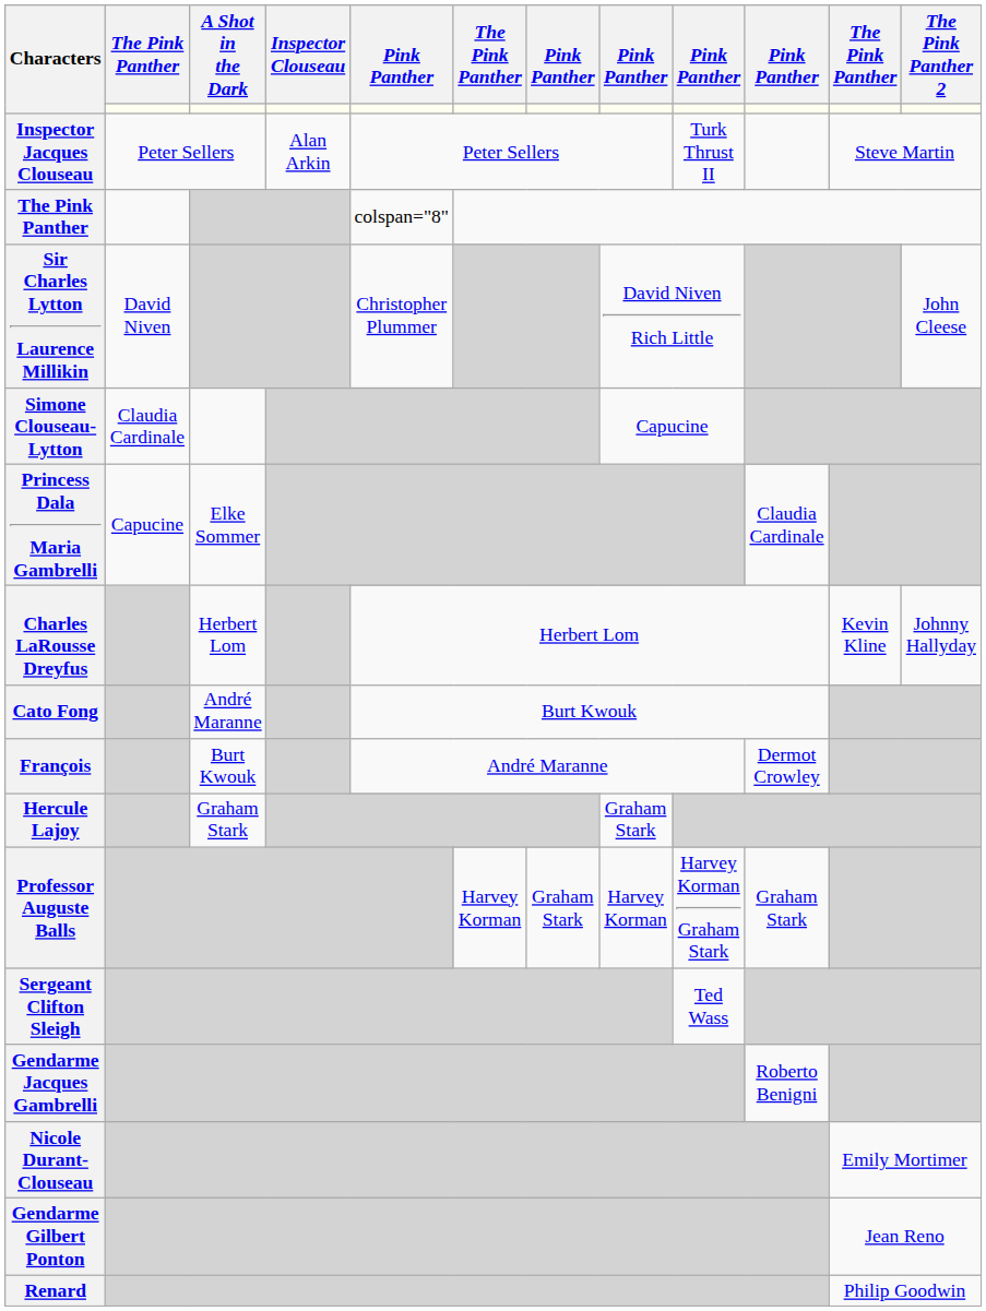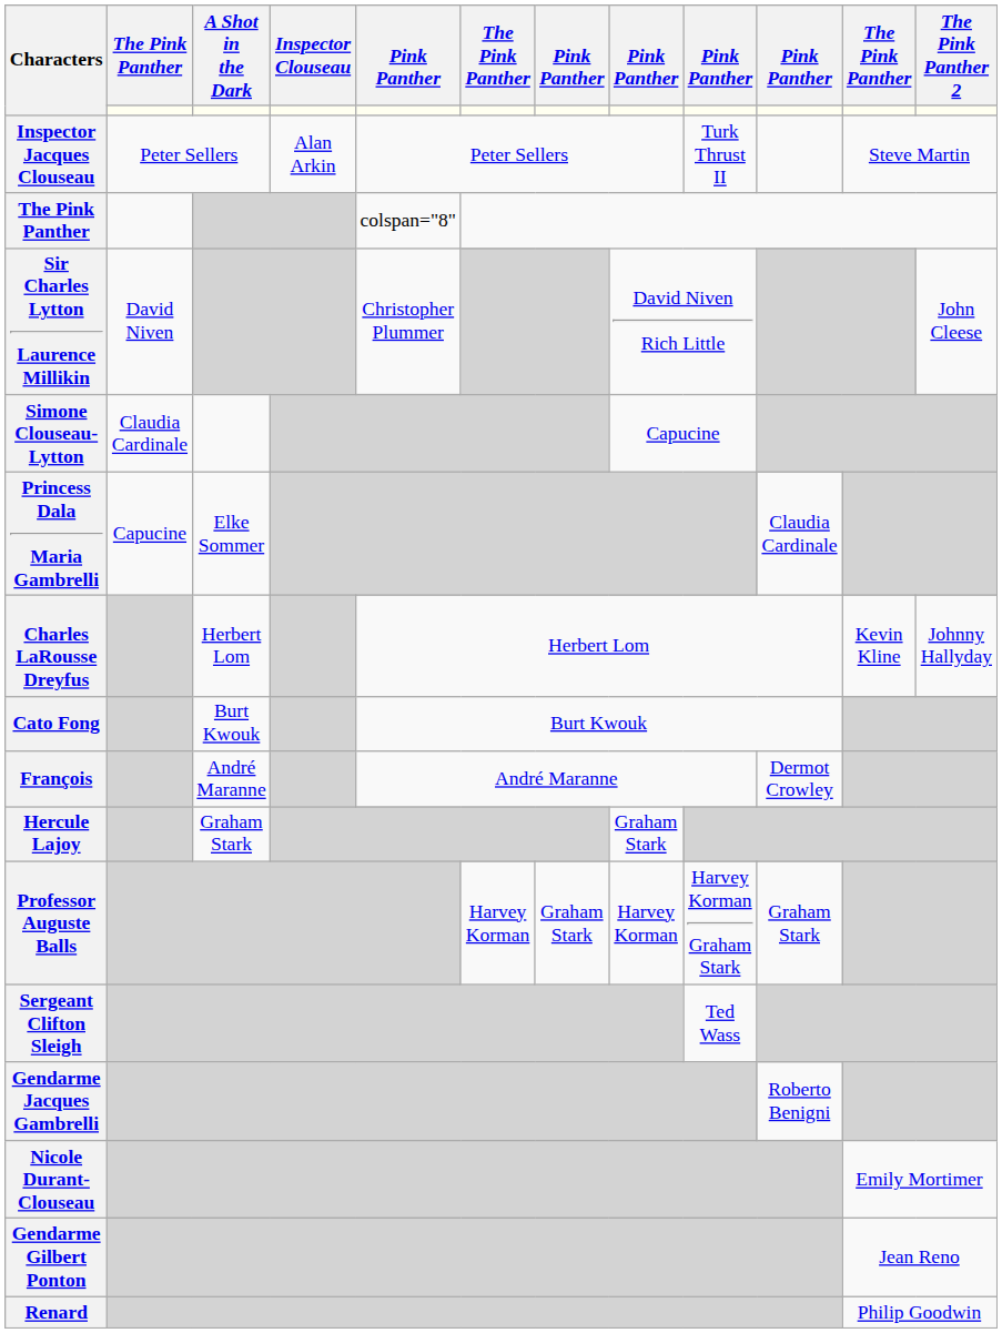Cato Fong | A Shot in the Dark: André Maranne -> Burt Kwouk
François | A Shot in the Dark: Burt Kwouk -> André Maranne
